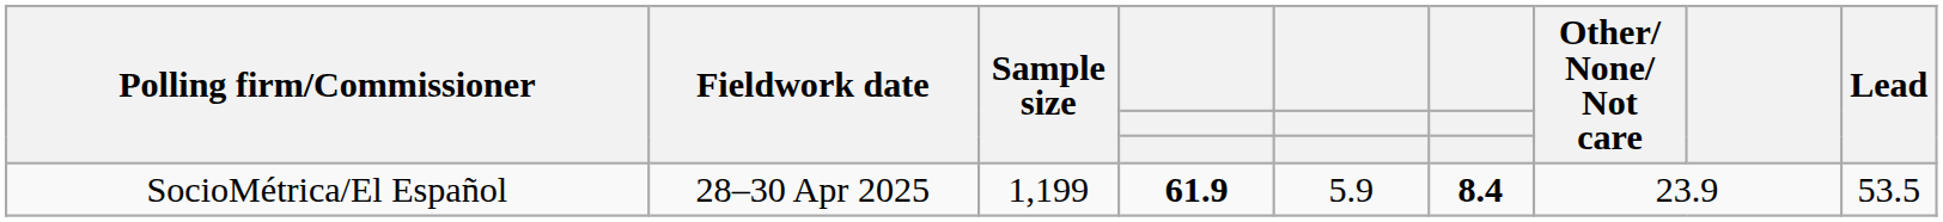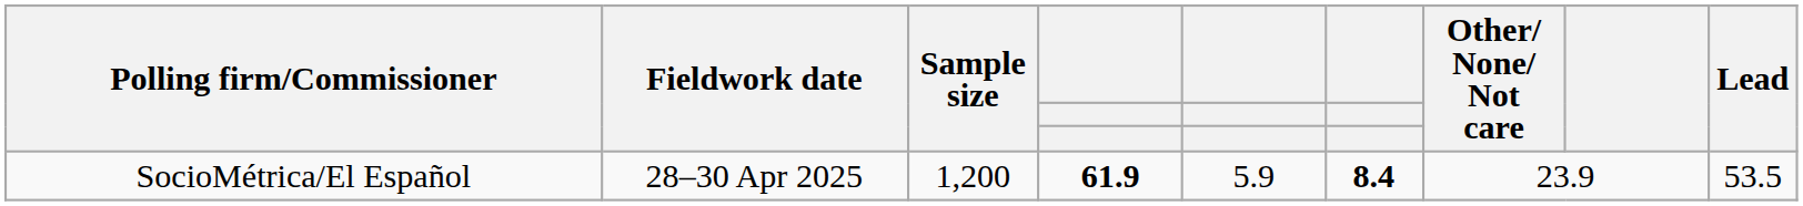SocioMétrica/El Español | Sample size: 1,199 -> 1,200
